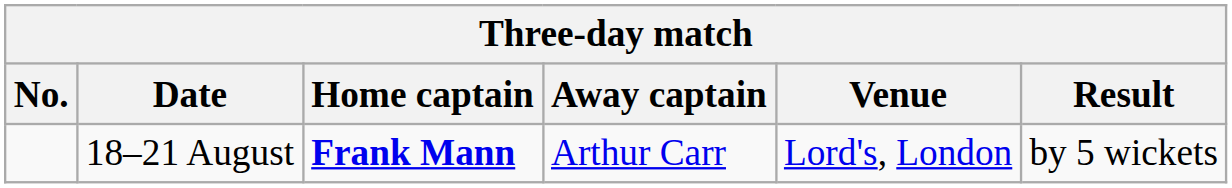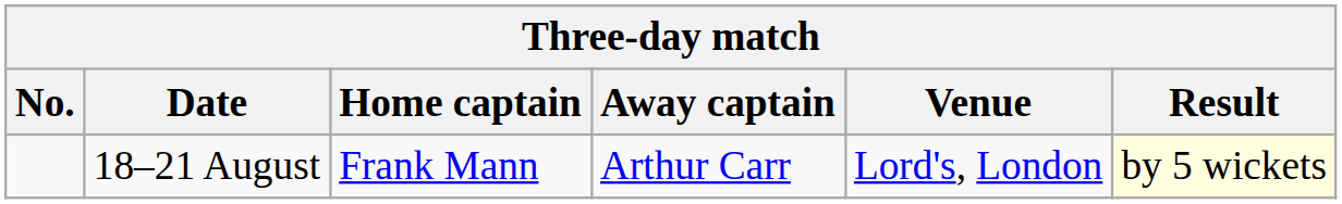18–21 August | Home captain: bold -> normal
18–21 August | Result: no background -> lightyellow background
